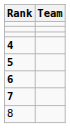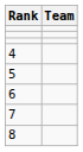row 5 | Rank: bold -> normal
row 6 | Rank: bold -> normal
row 7 | Rank: bold -> normal
row 8 | Rank: bold -> normal
